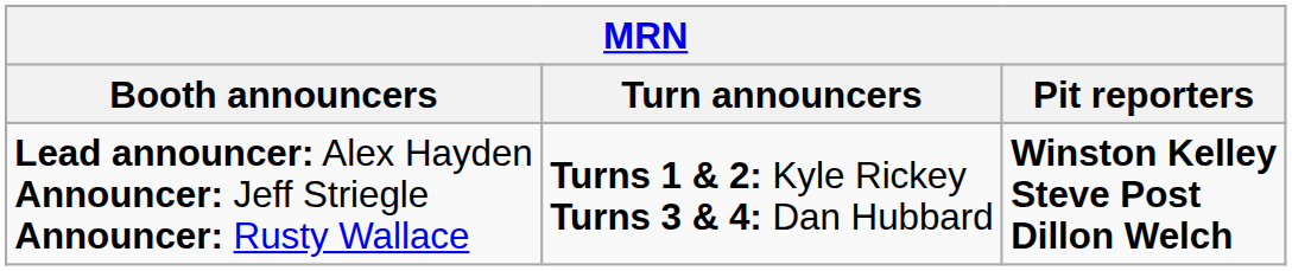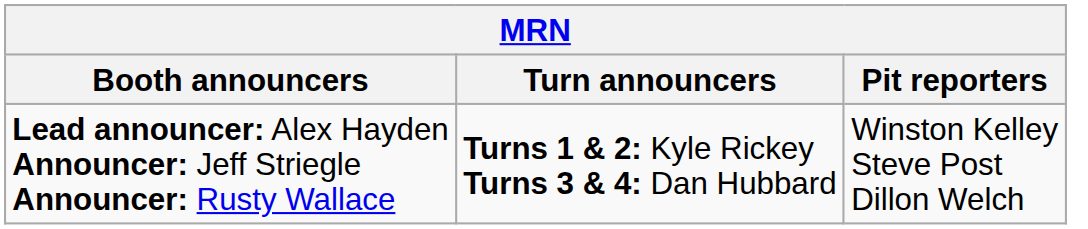row 3 | Pit reporters: bold -> normal
